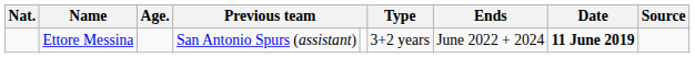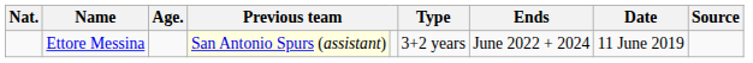Ettore Messina | column 4: no background -> lightyellow background
Ettore Messina | Date: bold -> normal
